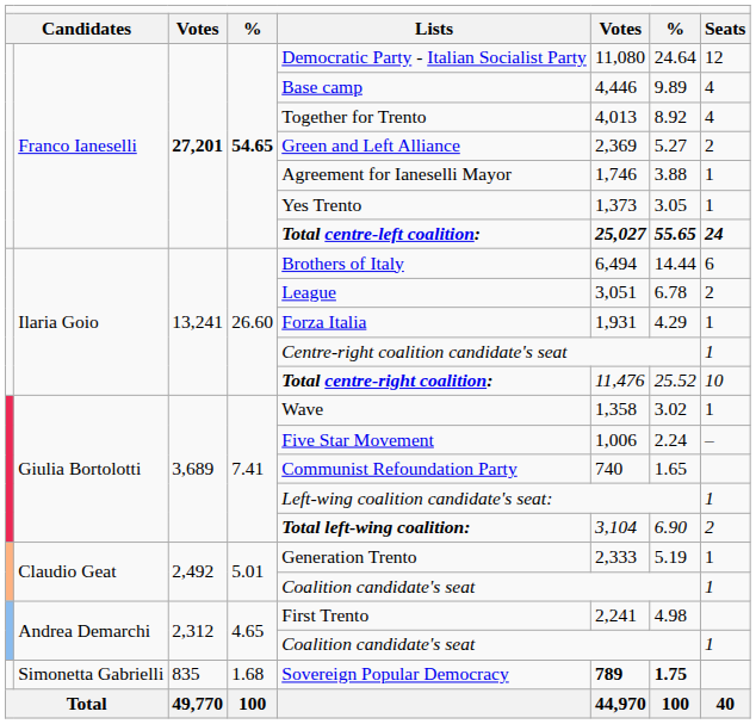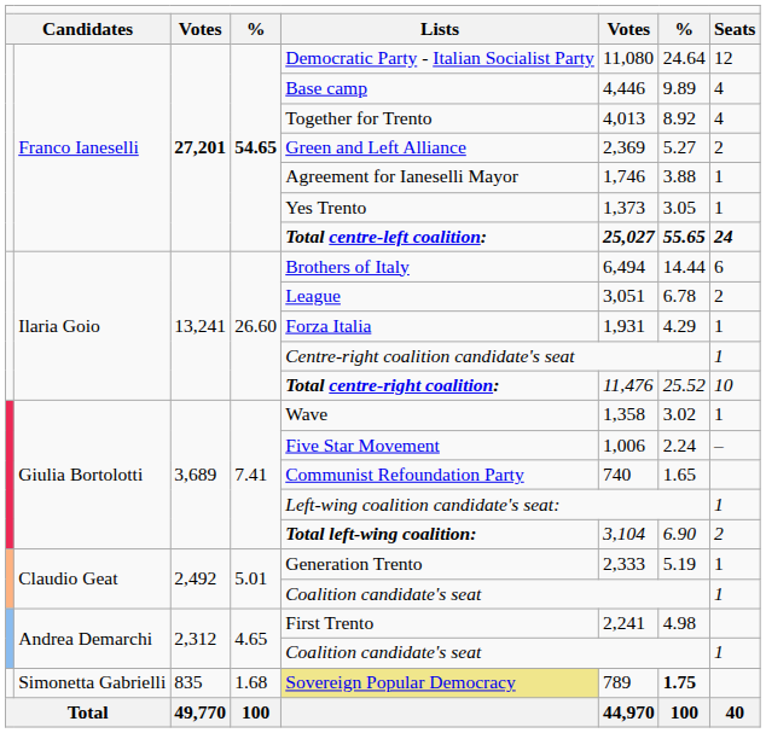Simonetta Gabrielli | column 5: no background -> khaki background
Simonetta Gabrielli | column 6: bold -> normal
